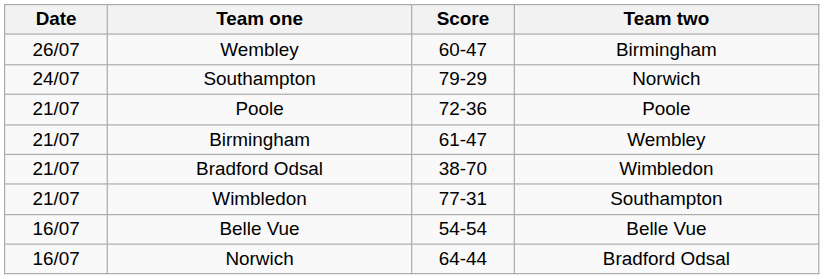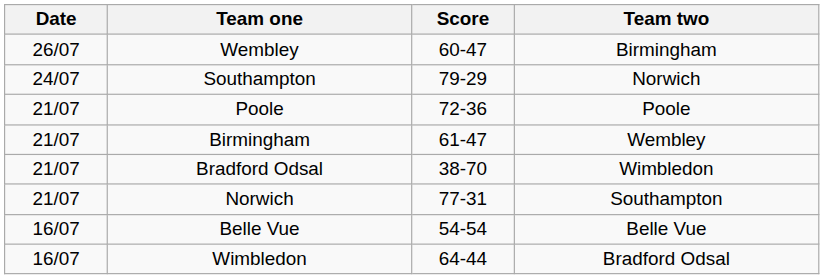row 7 | Team one: Wimbledon -> Norwich
row 9 | Team one: Norwich -> Wimbledon
